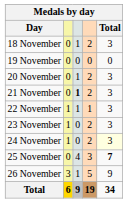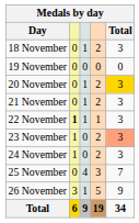20 November | Total: no background -> gold background
21 November | column 3: bold -> normal
22 November | column 2: normal -> bold
23 November | Total: no background -> lightsalmon background
24 November | Total: lightyellow background -> no background
25 November | Total: bold -> normal
